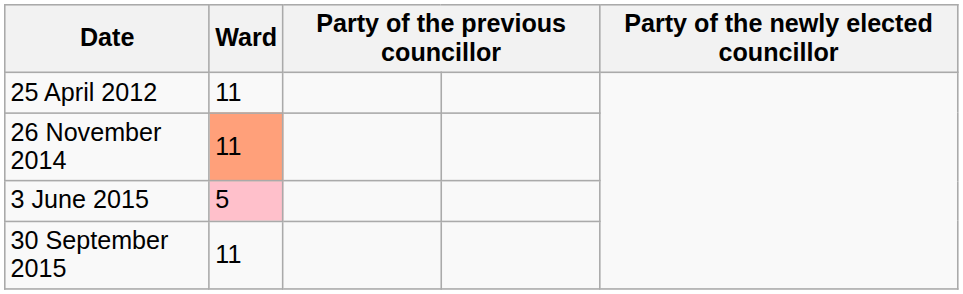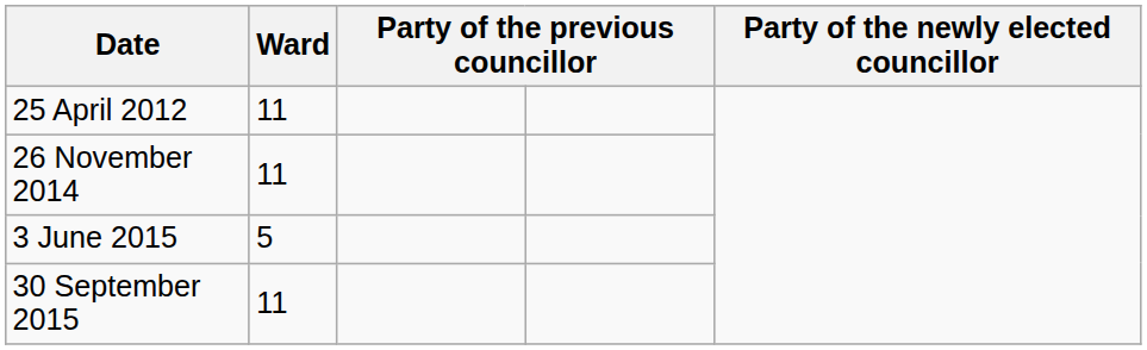26 November 2014 | Ward: lightsalmon background -> no background
3 June 2015 | Ward: pink background -> no background
